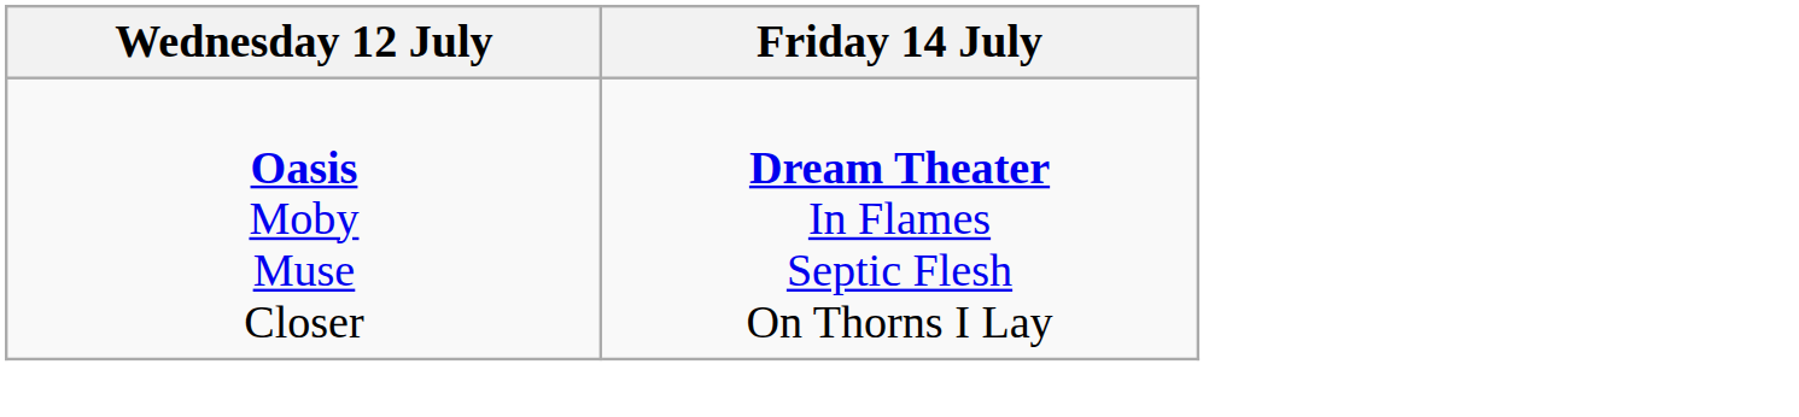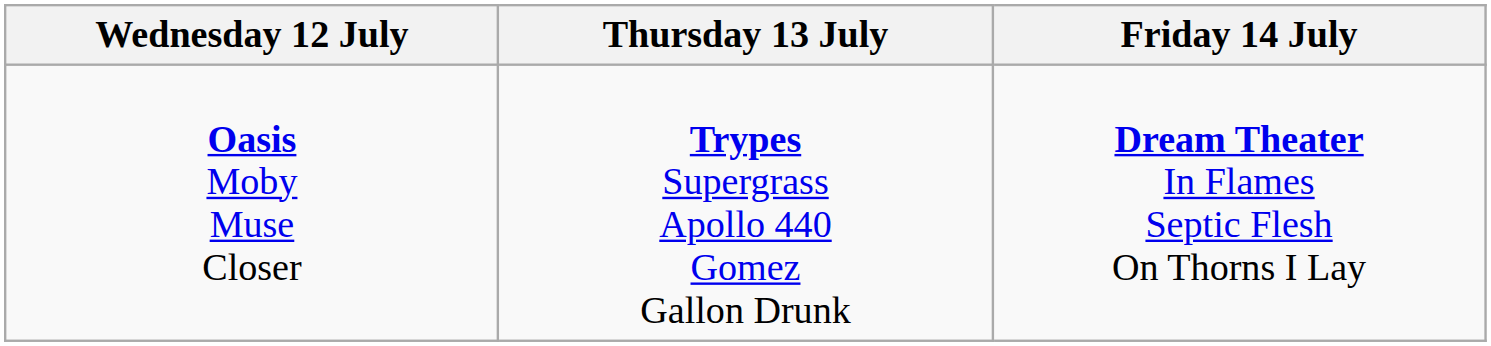+ column: Thursday 13 July | Trypes Supergrass Apollo 440 Gomez Gallon Drunk
